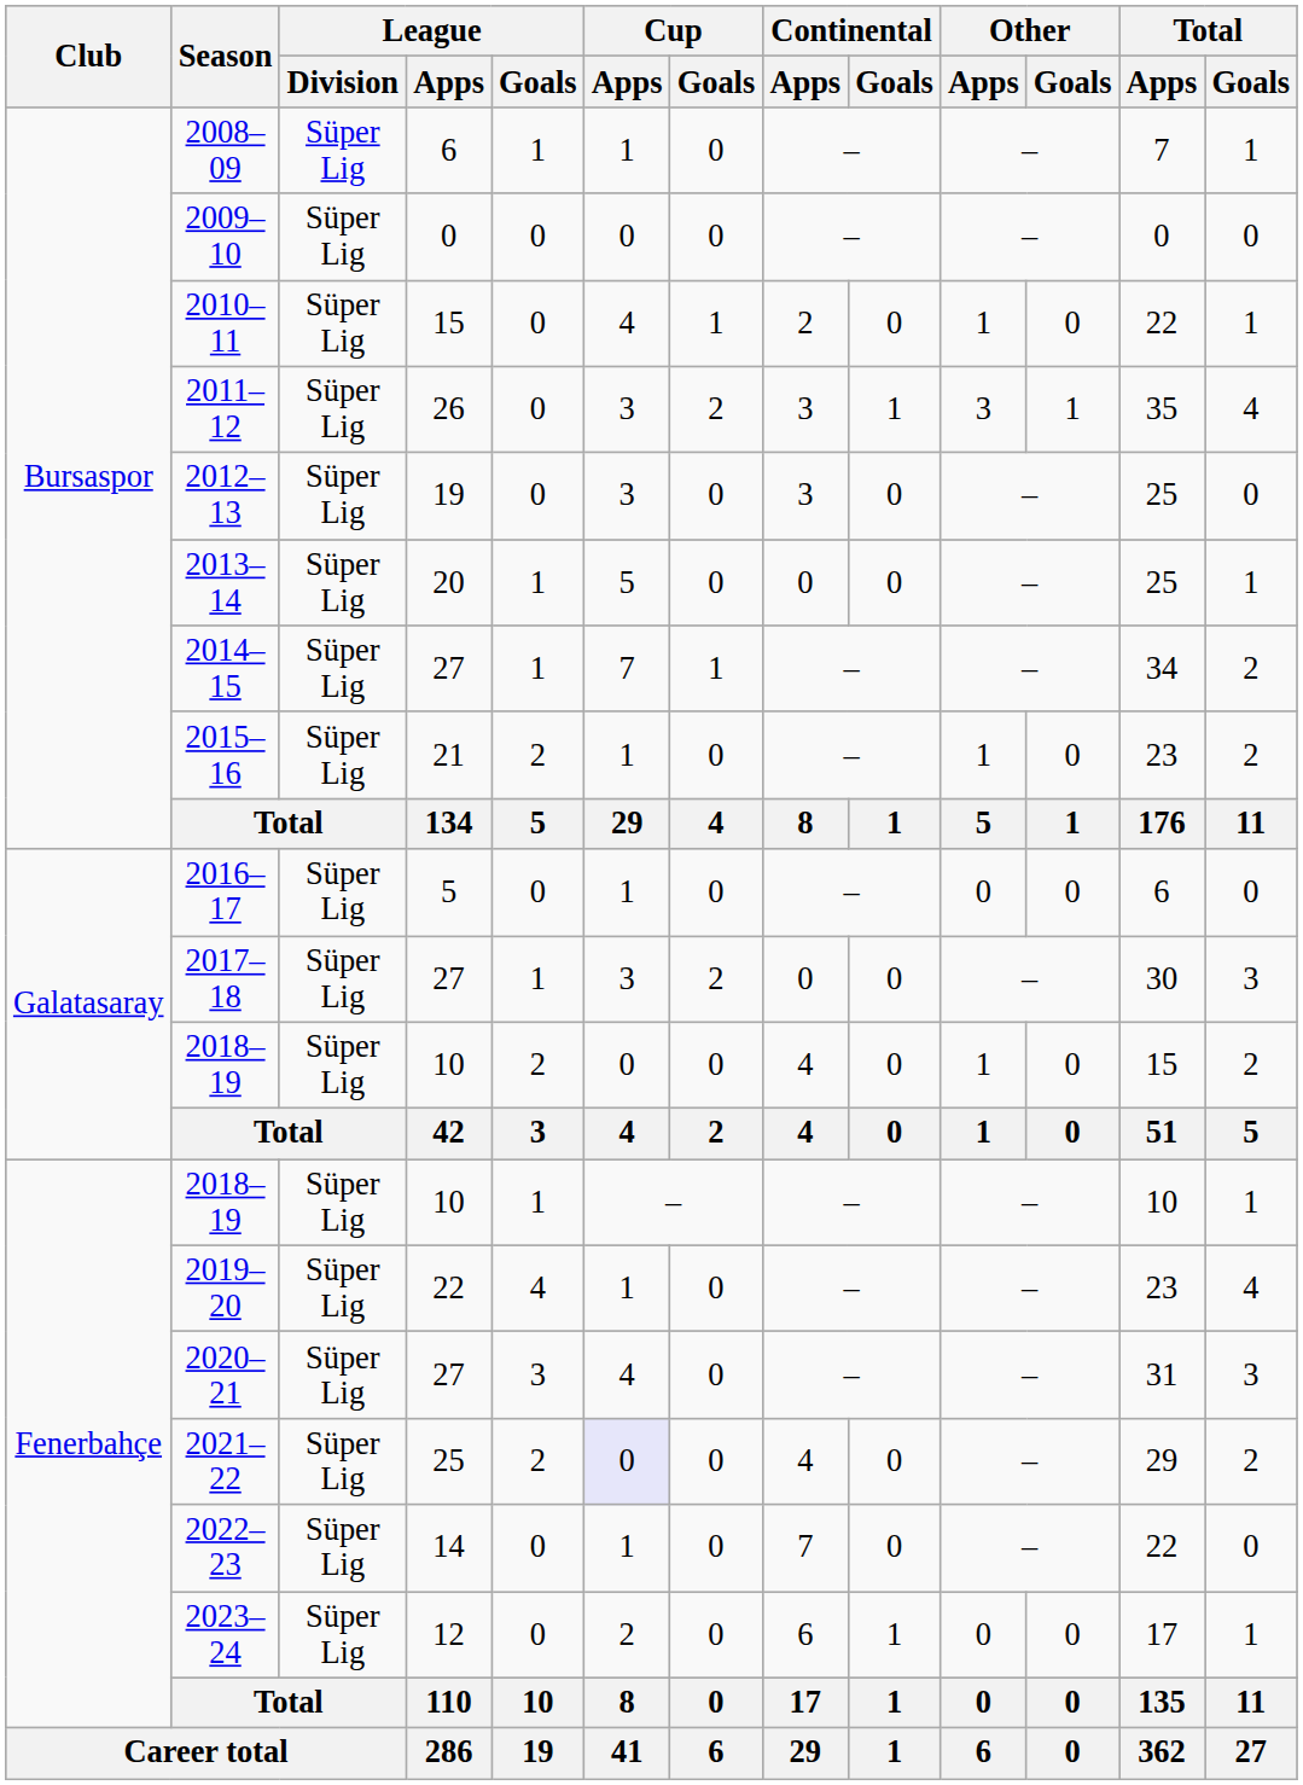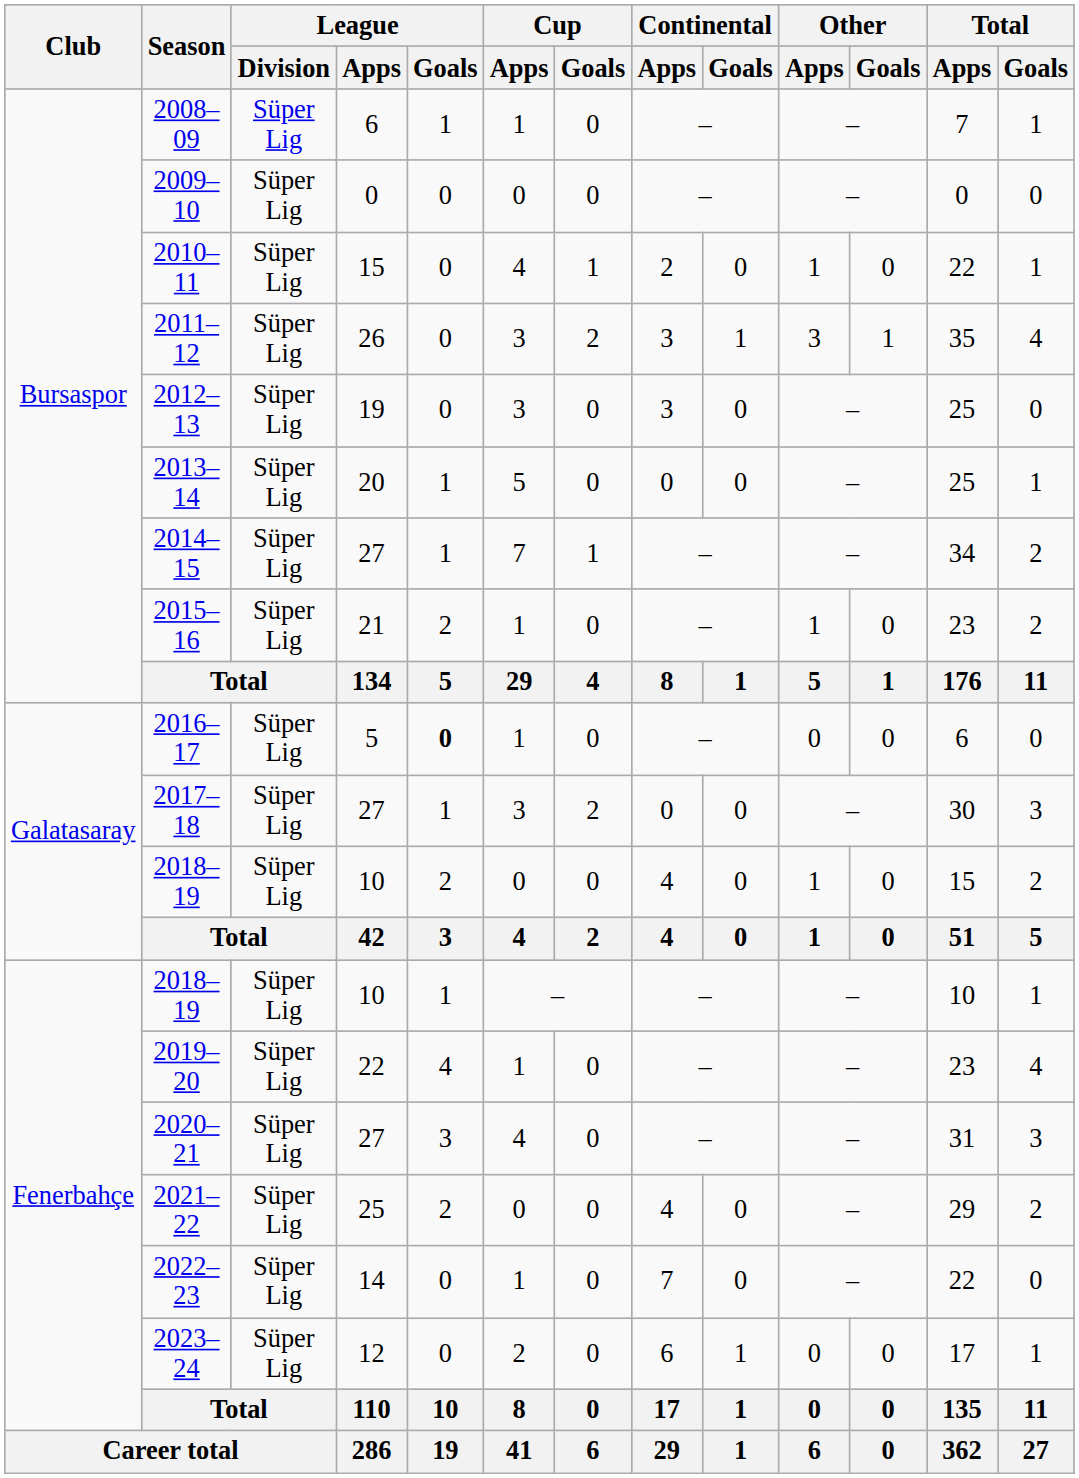2016–17 | League / Goals: normal -> bold
2021–22 | Cup / Apps: lavender background -> no background
